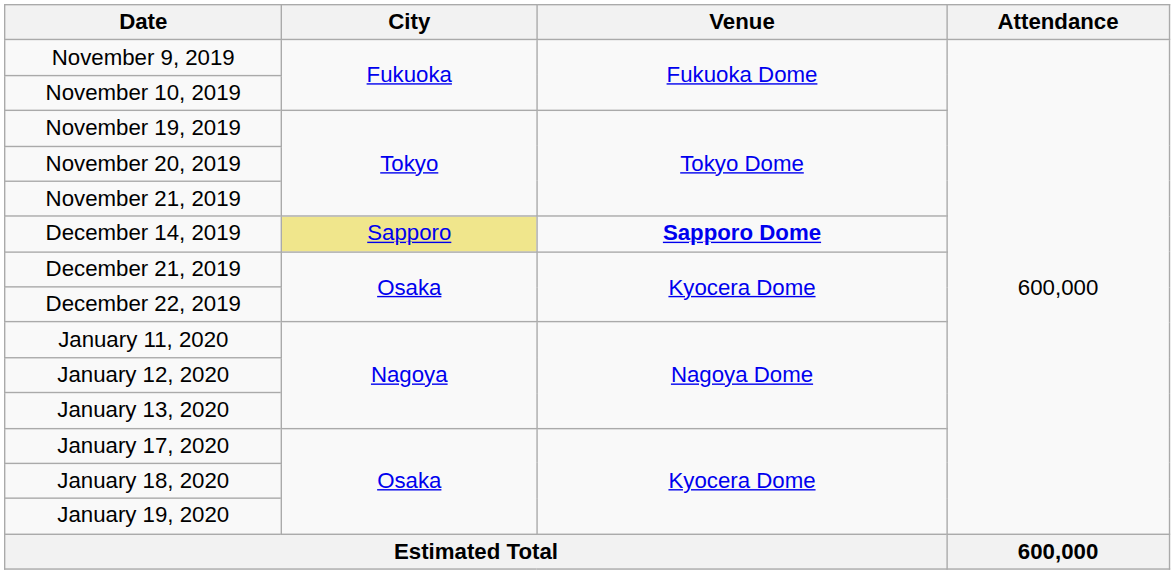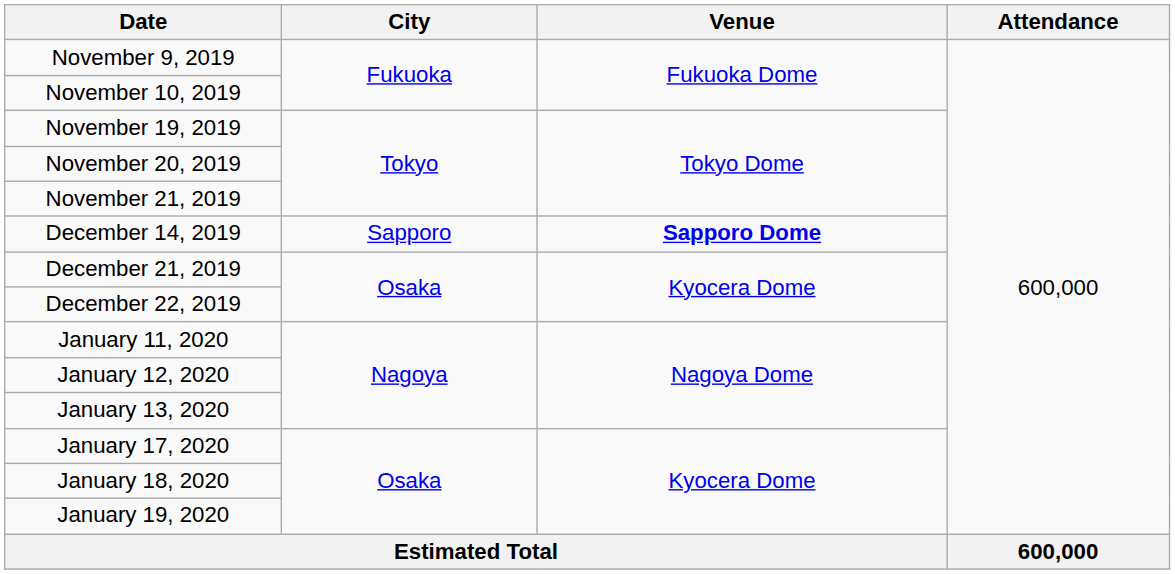December 14, 2019 | City: khaki background -> no background
